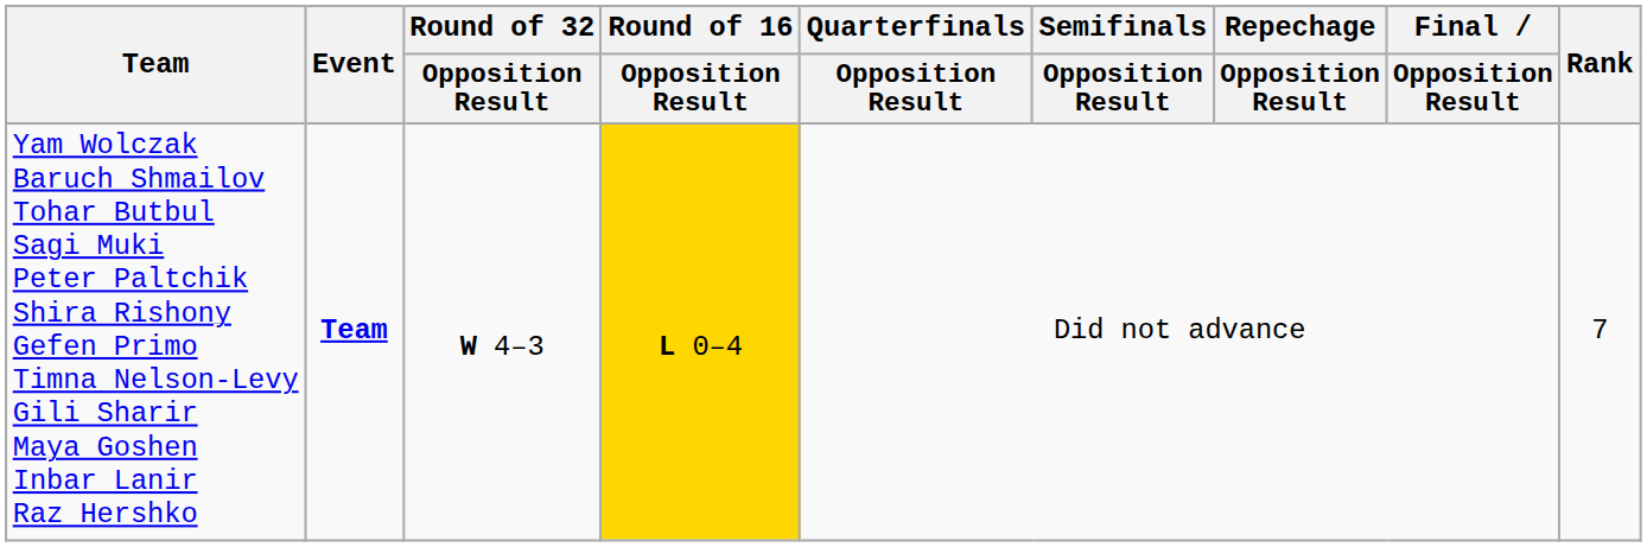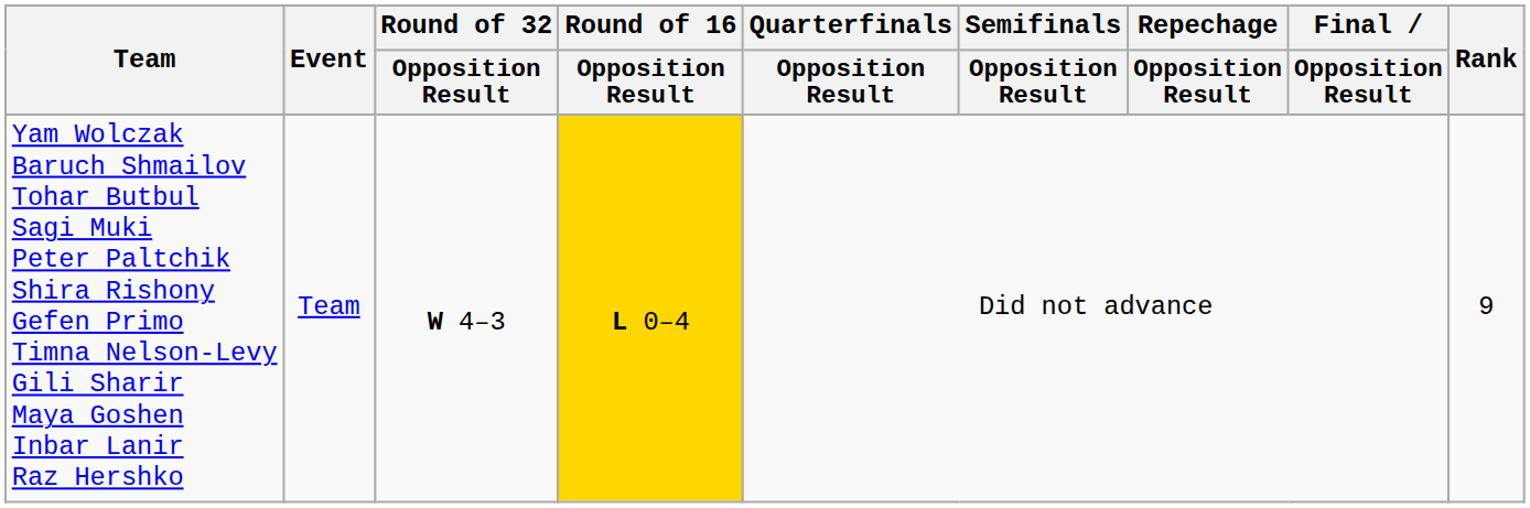row 3 | Event: bold -> normal
row 3 | Rank: 7 -> 9
